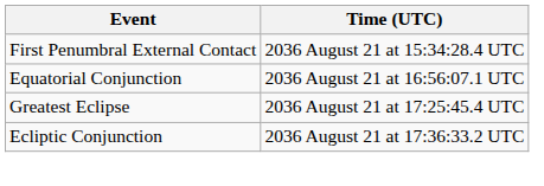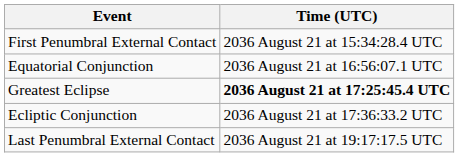Greatest Eclipse | Time (UTC): normal -> bold
+ row: Last Penumbral External Contact | 2036 August 21 at 19:17:17.5 UTC
